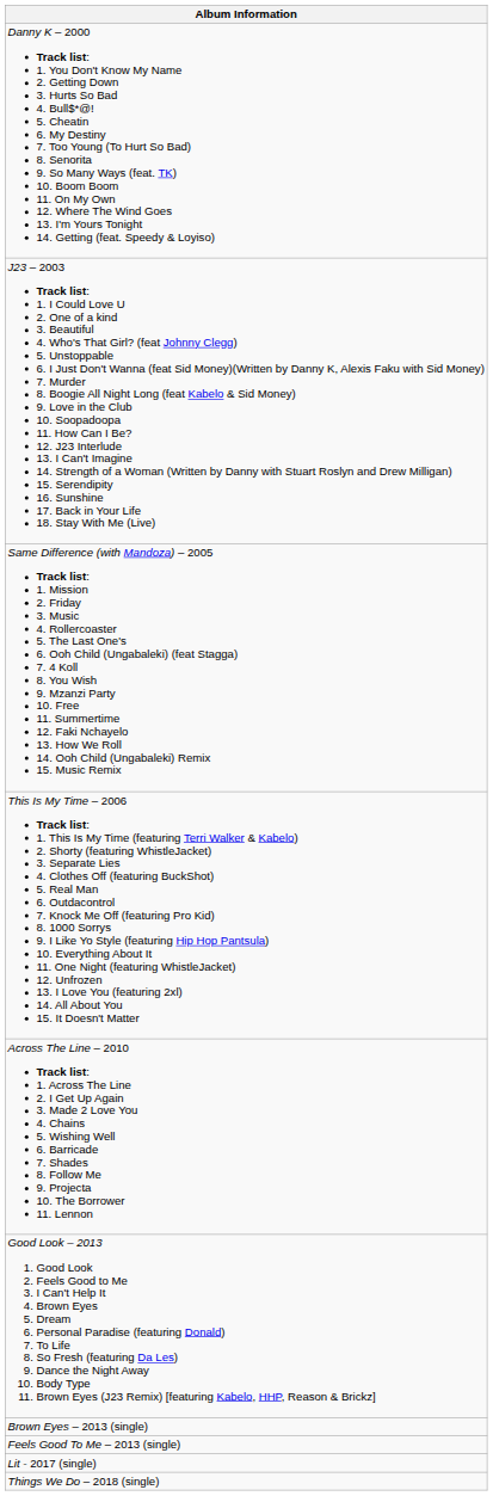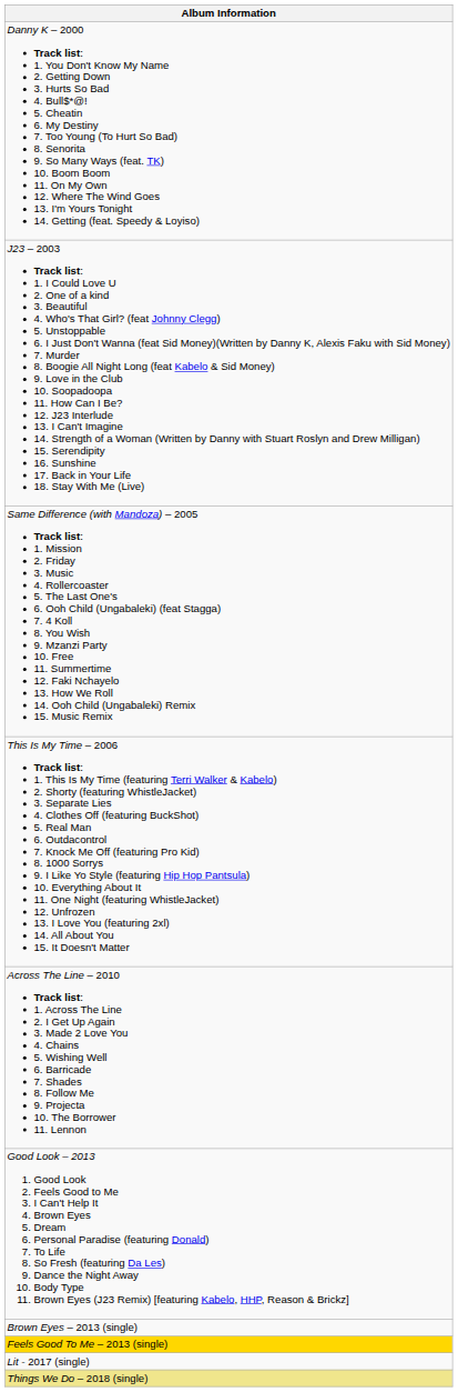row 9 | column 1: no background -> gold background
row 11 | column 1: no background -> khaki background
